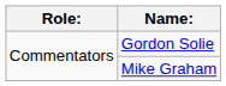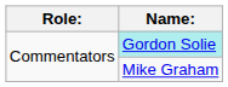Gordon Solie | Name:: no background -> paleturquoise background
